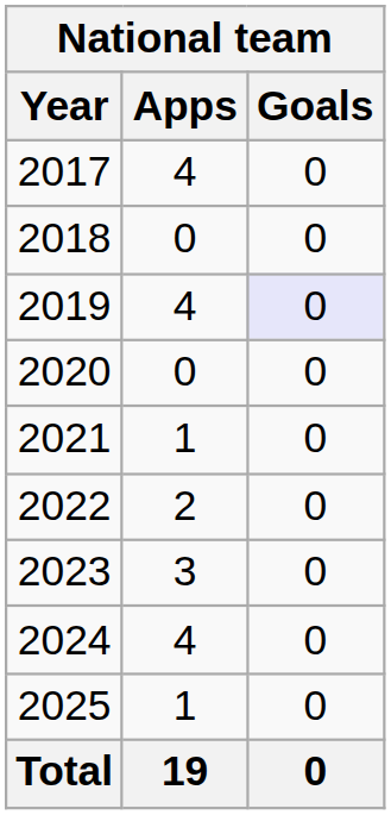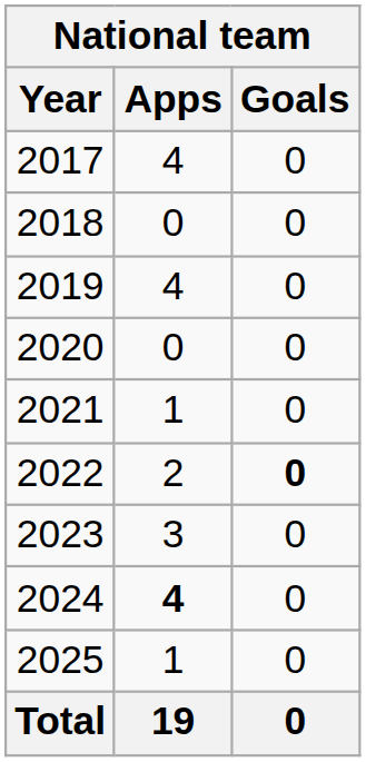2019 | Goals: lavender background -> no background
2022 | Goals: normal -> bold
2024 | Apps: normal -> bold
